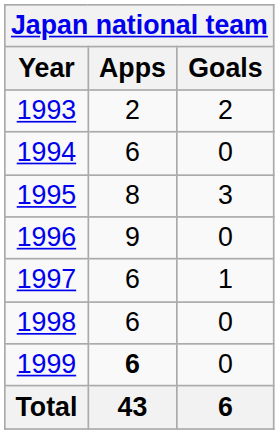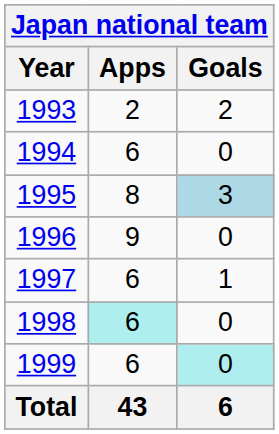1995 | Goals: no background -> lightblue background
1998 | Apps: no background -> paleturquoise background
1999 | Apps: bold -> normal
1999 | Goals: no background -> paleturquoise background
